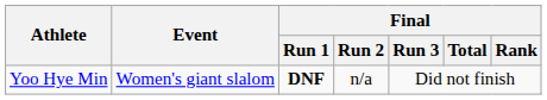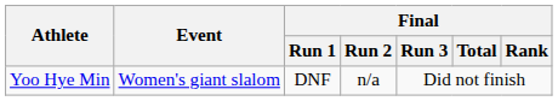Yoo Hye Min | Final / Run 1: bold -> normal
